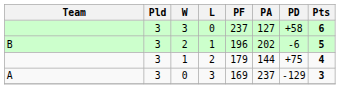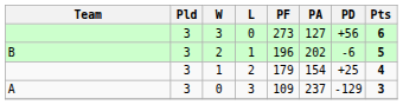row 2 | PF: 237 -> 273
row 2 | PD: +58 -> +56
row 4 | PA: 144 -> 154
row 4 | PD: +75 -> +25
row 5 | PF: 169 -> 109
